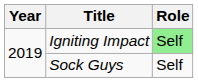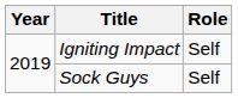Igniting Impact | Role: lightgreen background -> no background
